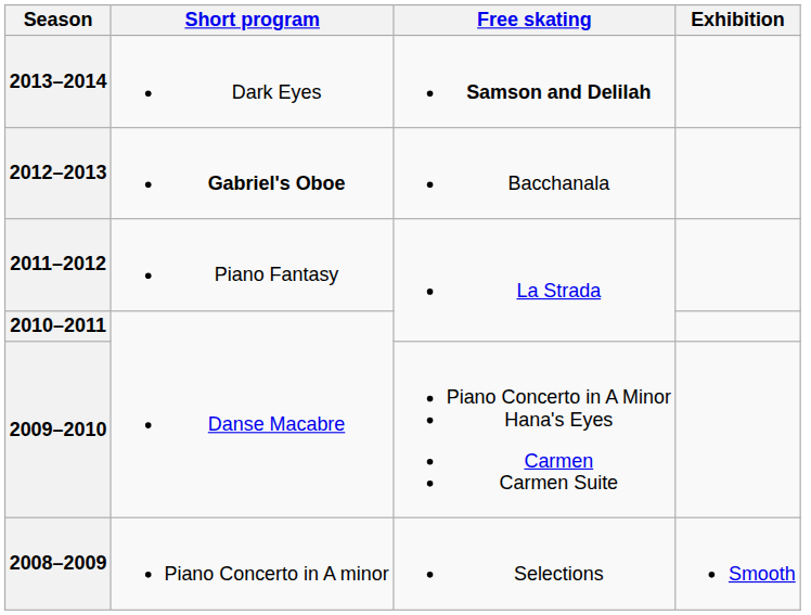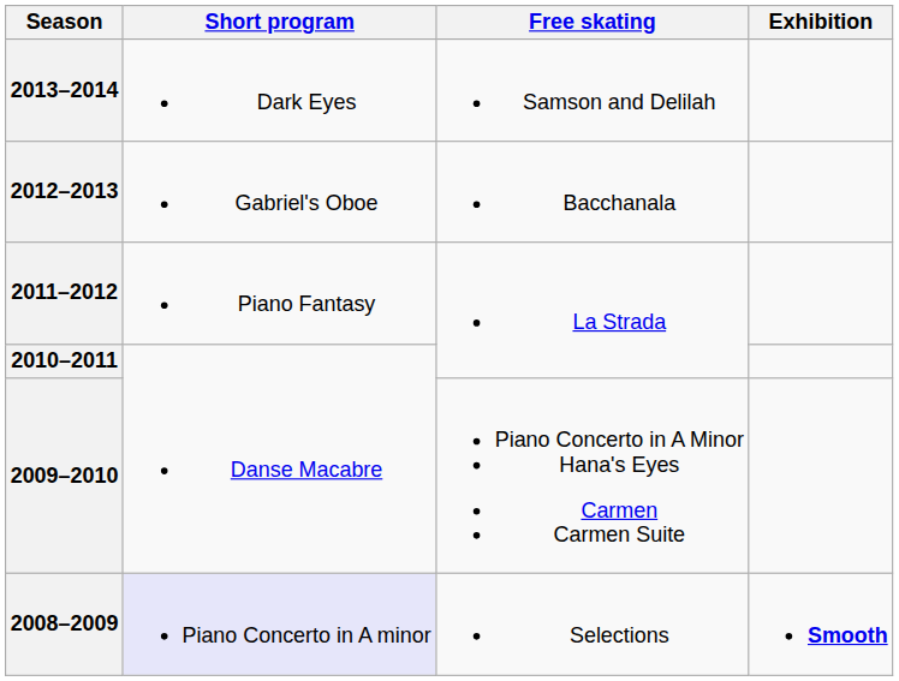2013–2014 | Free skating: bold -> normal
2012–2013 | Short program: bold -> normal
2008–2009 | Short program: no background -> lavender background
2008–2009 | Exhibition: normal -> bold
